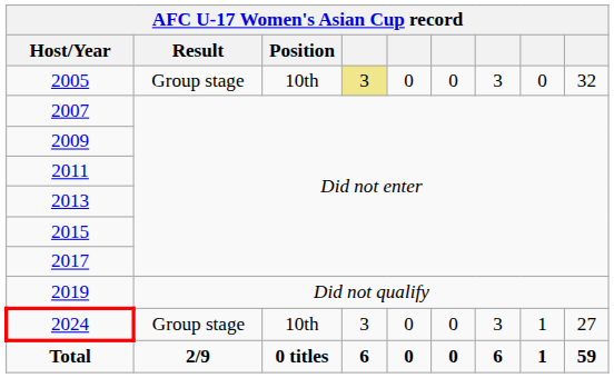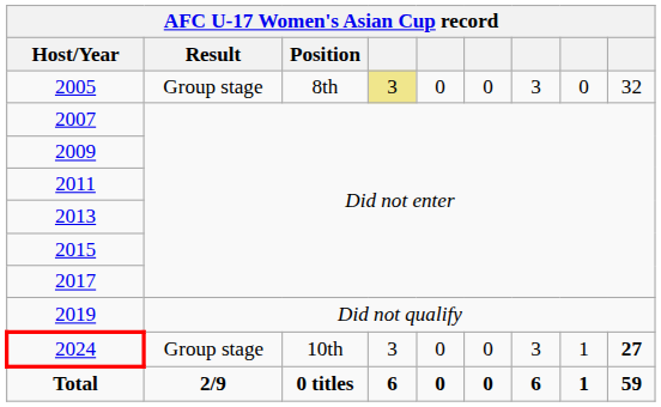2005 | Position: 10th -> 8th
2024 | column 9: normal -> bold
